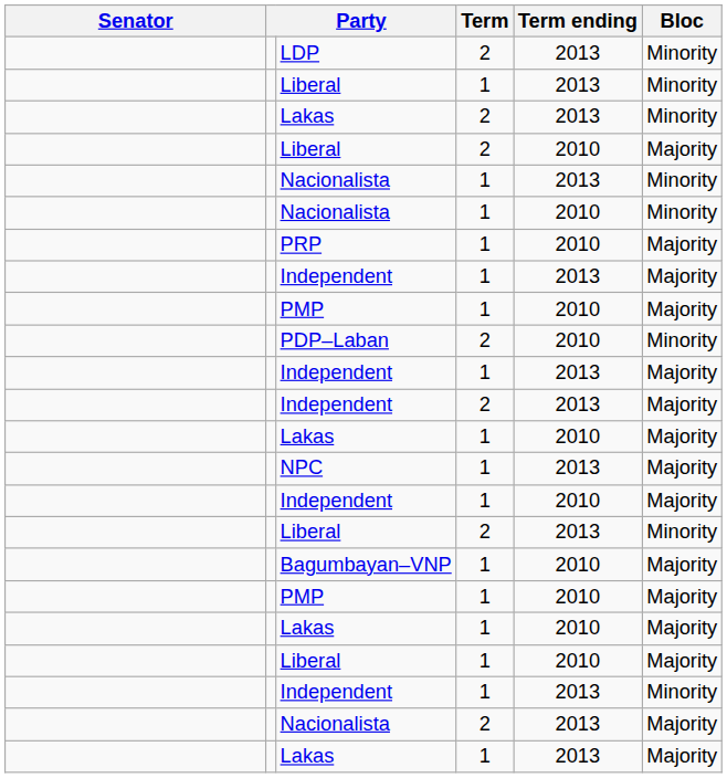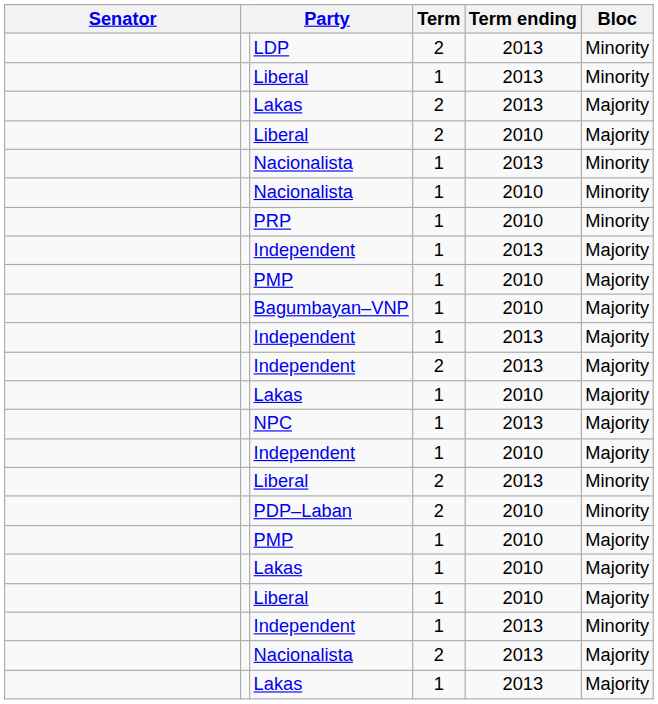Lakas / 2 | Bloc: Minority -> Majority
PRP | Bloc: Majority -> Minority
rows swapped: Bagumbayan–VNP <-> PDP–Laban
